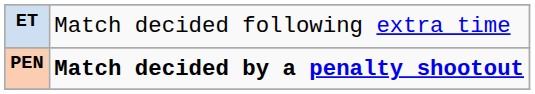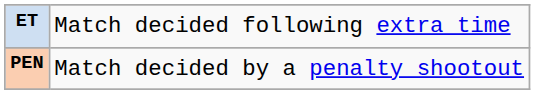PEN | column 2: bold -> normal
